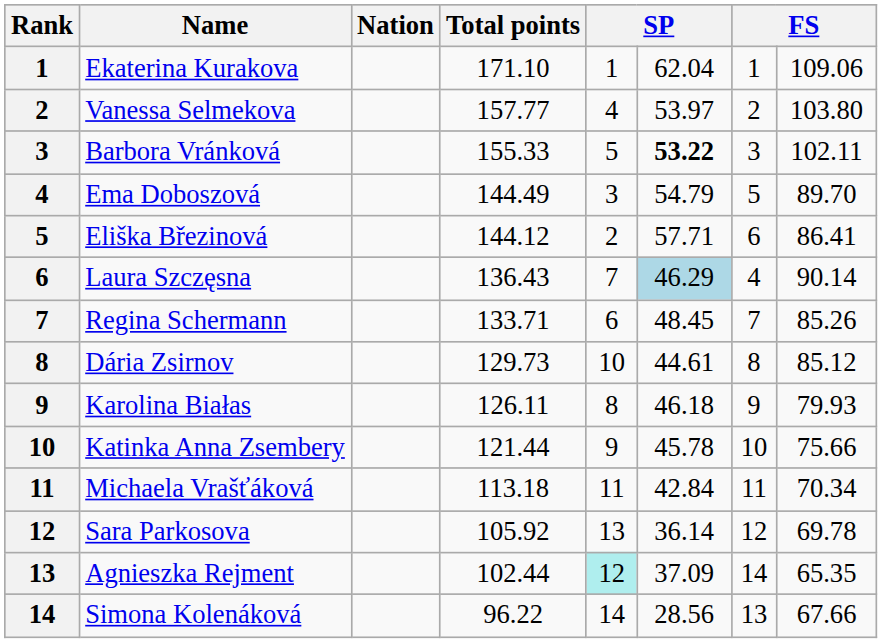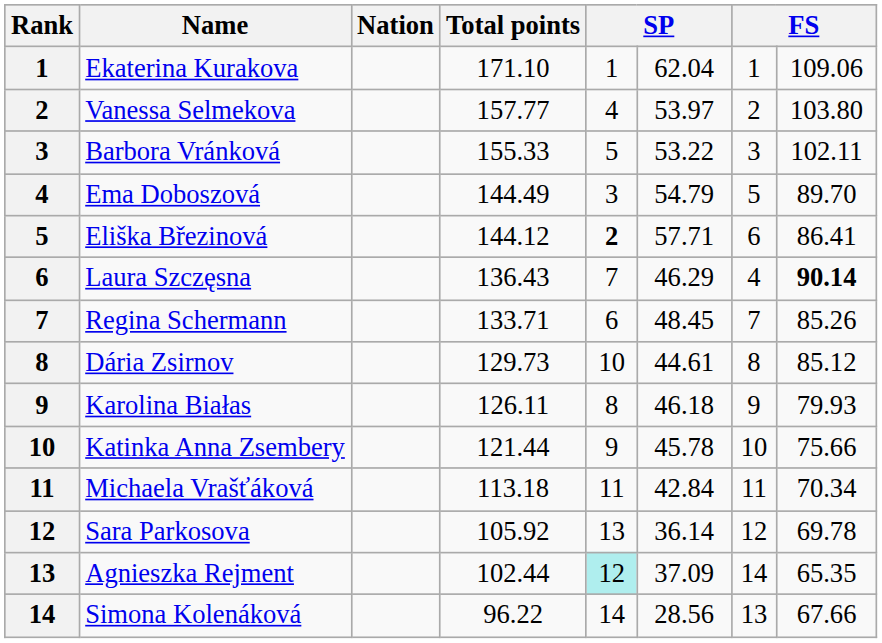Barbora Vránková | column 6: bold -> normal
Eliška Březinová | column 5: normal -> bold
Laura Szczęsna | column 6: lightblue background -> no background
Laura Szczęsna | column 8: normal -> bold
